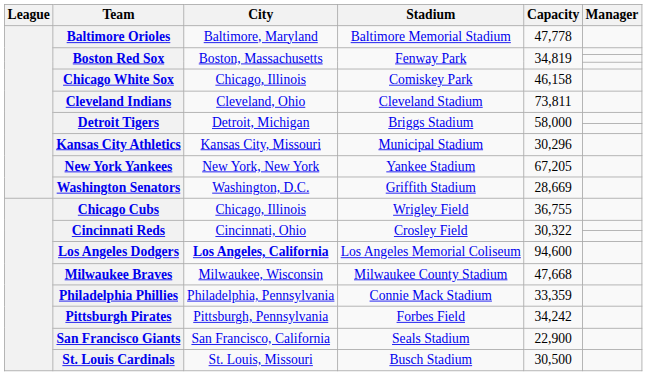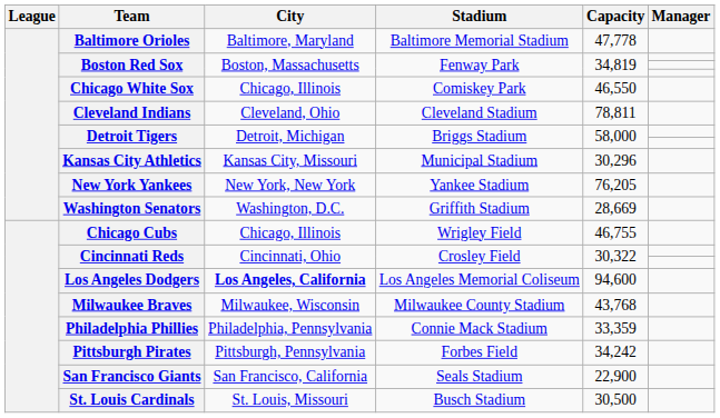Chicago White Sox | Capacity: 46,158 -> 46,550
Cleveland Indians | Capacity: 73,811 -> 78,811
New York Yankees | Capacity: 67,205 -> 76,205
Chicago Cubs | Capacity: 36,755 -> 46,755
Milwaukee Braves | Capacity: 47,668 -> 43,768
